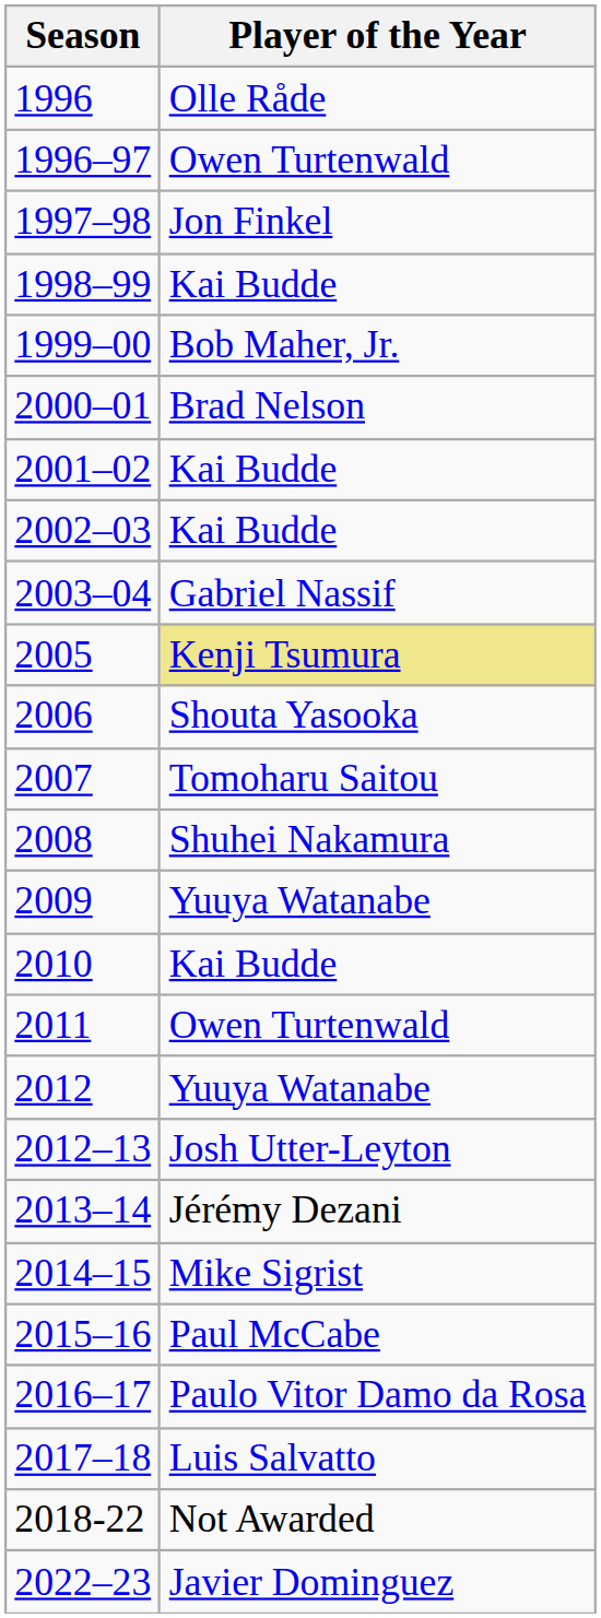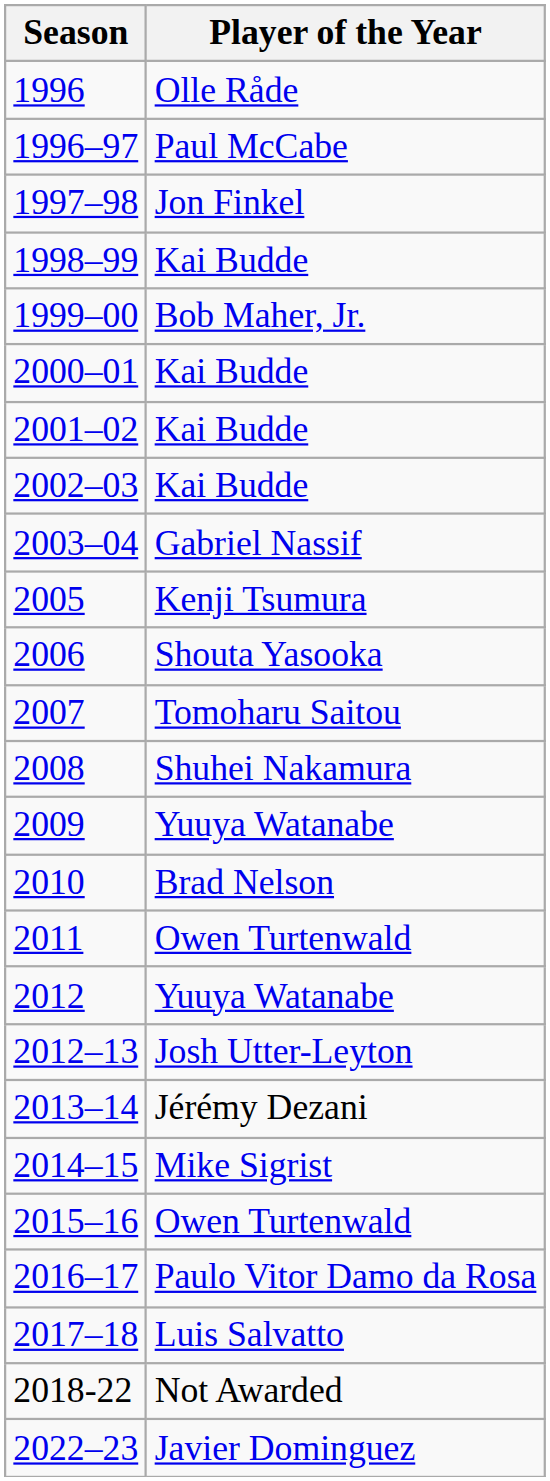1996–97 | Player of the Year: Owen Turtenwald -> Paul McCabe
2000–01 | Player of the Year: Brad Nelson -> Kai Budde
2005 | Player of the Year: khaki background -> no background
2010 | Player of the Year: Kai Budde -> Brad Nelson
2015–16 | Player of the Year: Paul McCabe -> Owen Turtenwald
